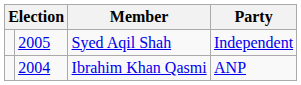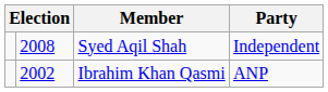Syed Aqil Shah | column 2: 2005 -> 2008
Ibrahim Khan Qasmi | column 2: 2004 -> 2002
